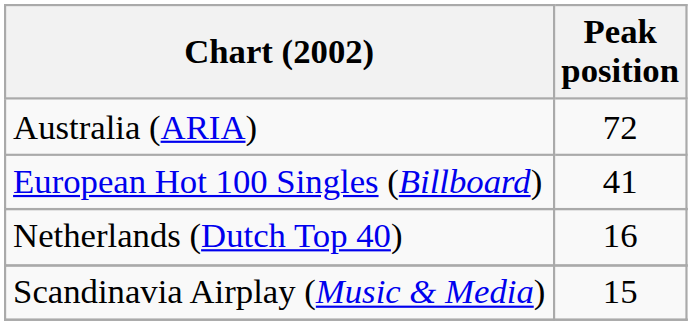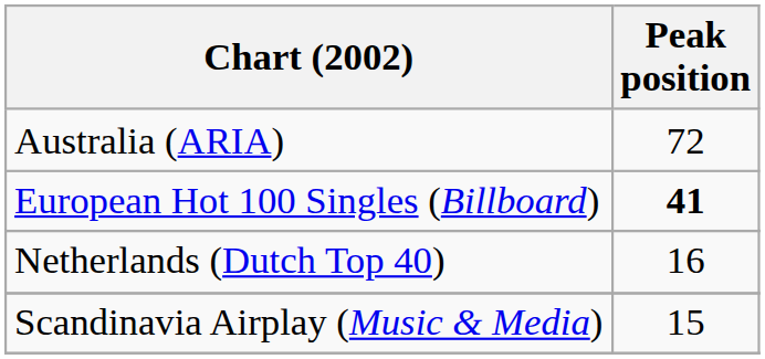European Hot 100 Singles (Billboard) | Peak position: normal -> bold
